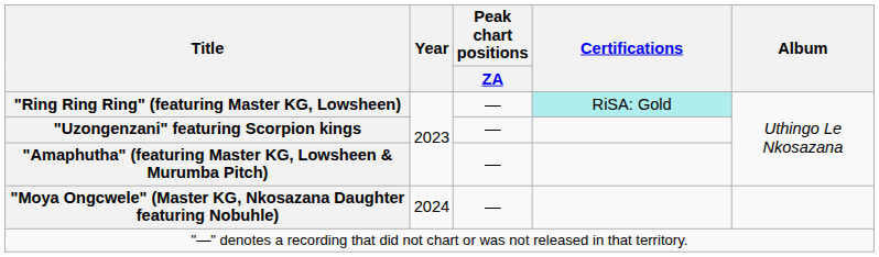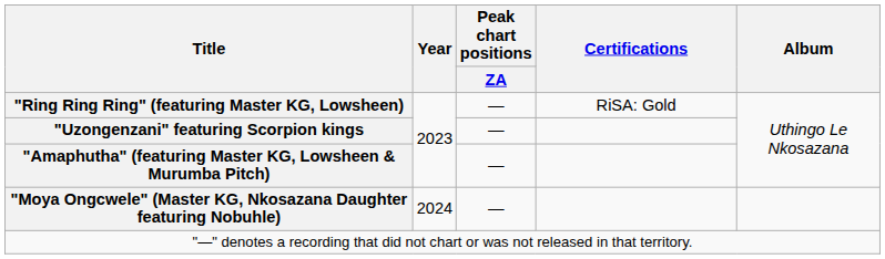"Ring Ring Ring" (featuring Master KG, Lowsheen) | Certifications: paleturquoise background -> no background
